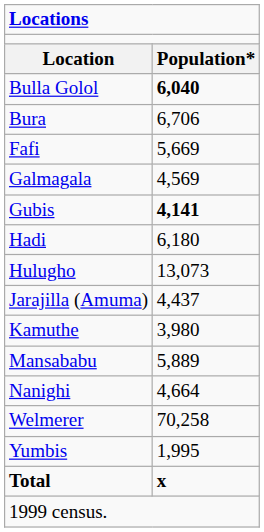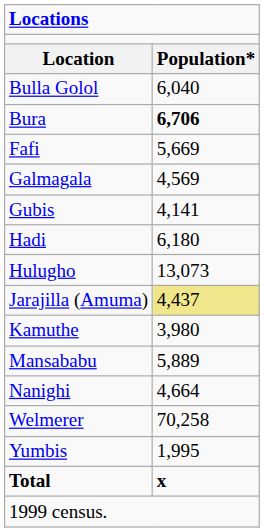Bulla Golol | column 2: bold -> normal
Bura | column 2: normal -> bold
Gubis | column 2: bold -> normal
Jarajilla (Amuma) | column 2: no background -> khaki background
